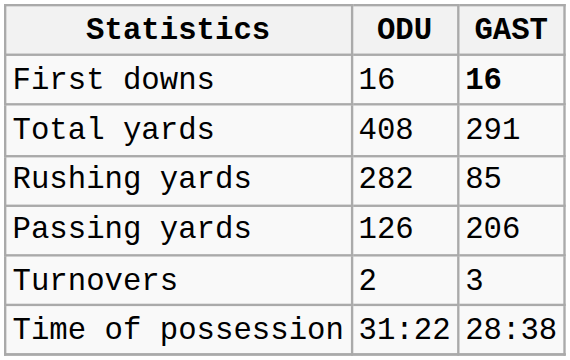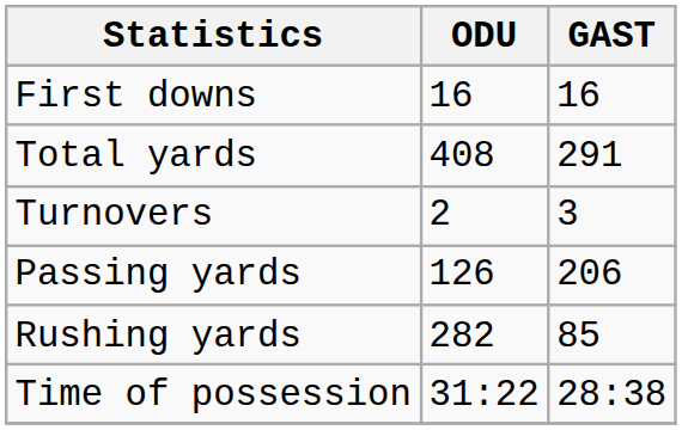First downs | GAST: bold -> normal
rows swapped: Rushing yards <-> Turnovers
